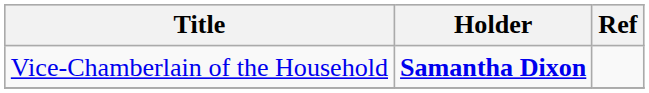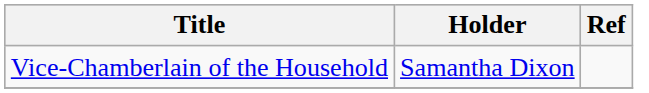Vice-Chamberlain of the Household | Holder: bold -> normal
